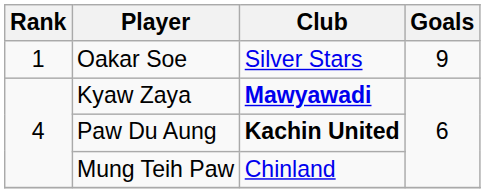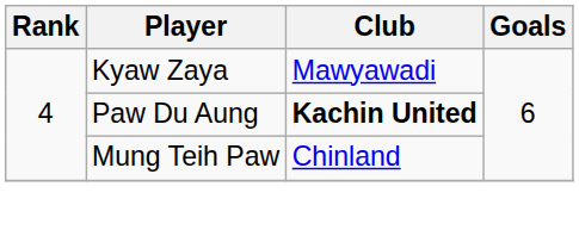- row: 1 | Oakar Soe | Silver Stars | 9
Kyaw Zaya | Club: bold -> normal
